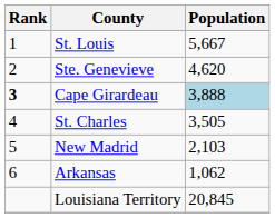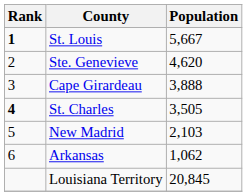St. Louis | Rank: normal -> bold
Cape Girardeau | Rank: bold -> normal
Cape Girardeau | Population: lightblue background -> no background
St. Charles | Rank: normal -> bold
